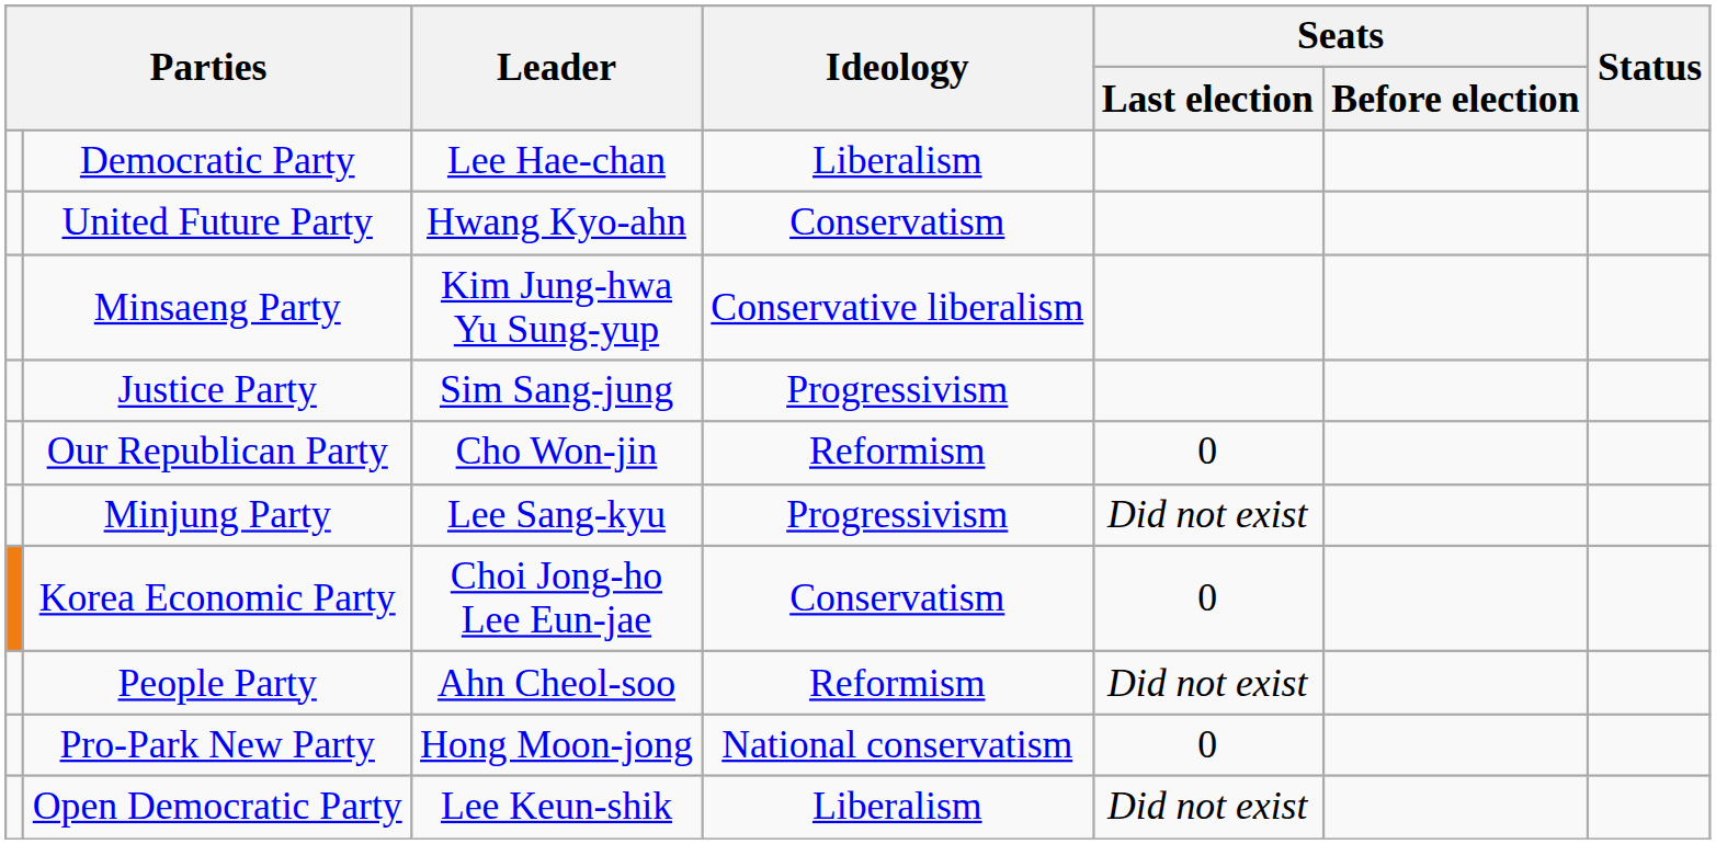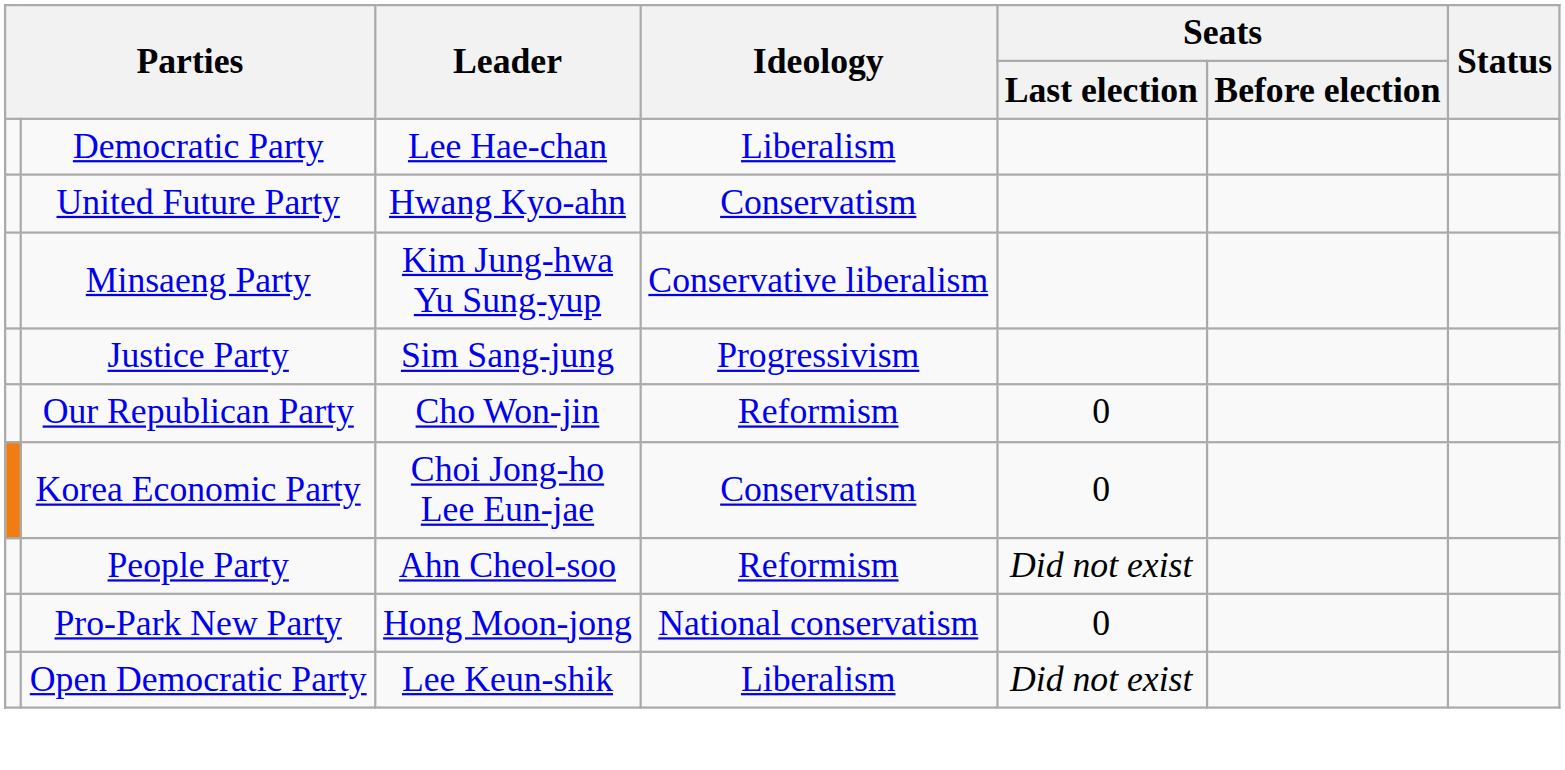- row: Minjung Party | Lee Sang-kyu | Progressivism | Did not exist
